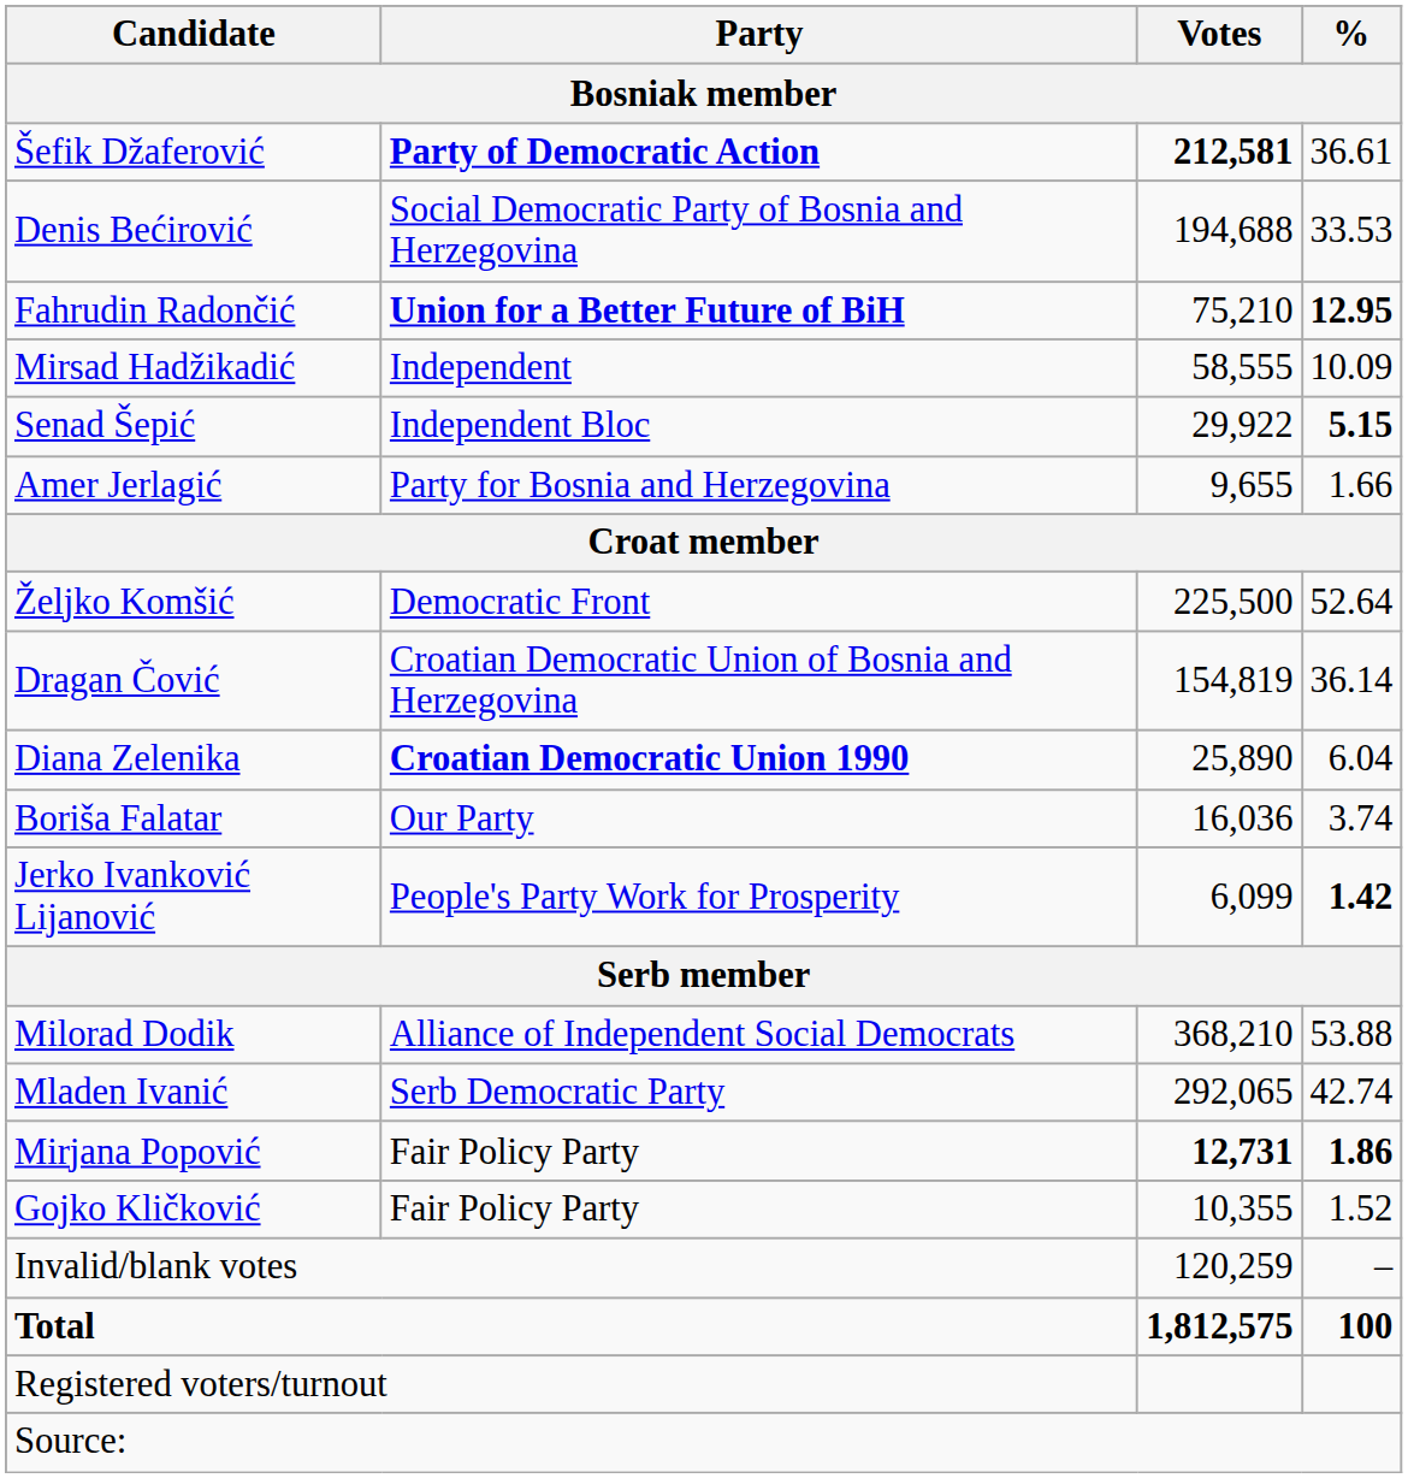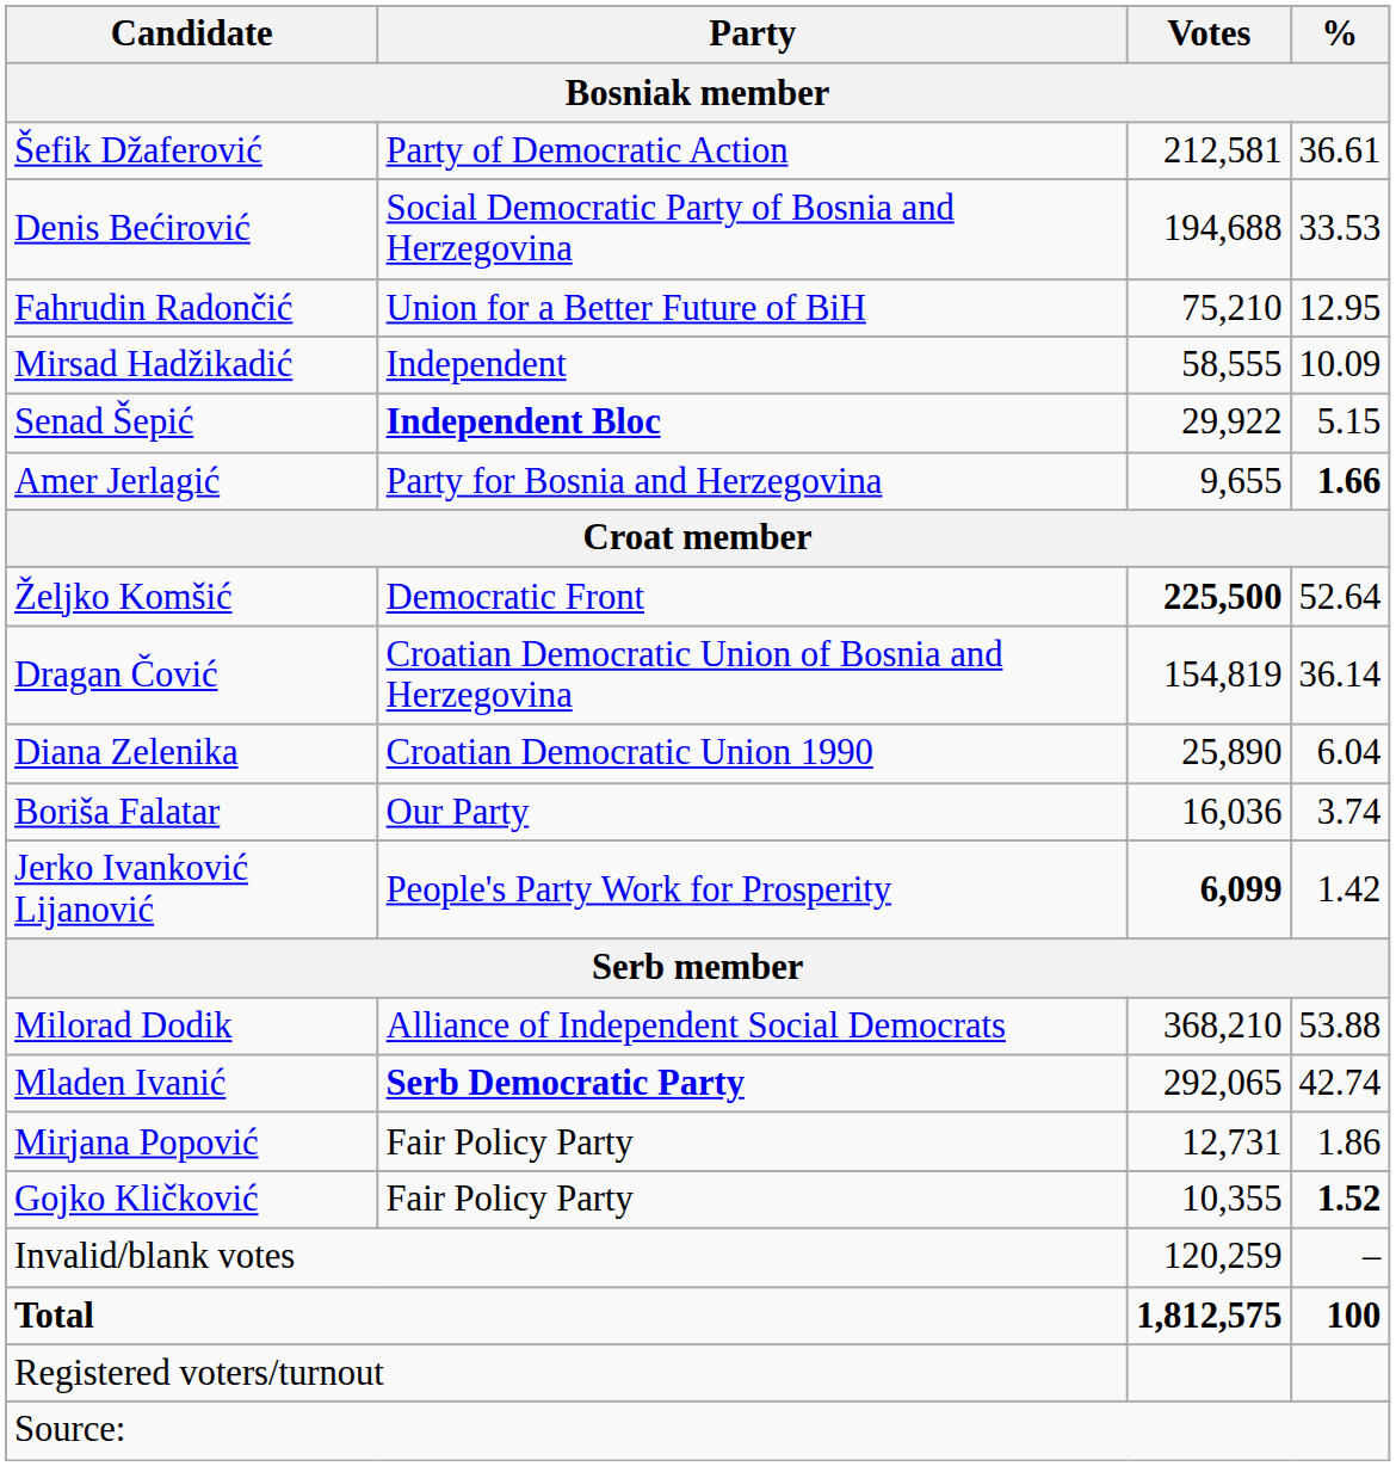Šefik Džaferović | Party: bold -> normal
Šefik Džaferović | Votes: bold -> normal
Fahrudin Radončić | Party: bold -> normal
Fahrudin Radončić | %: bold -> normal
Senad Šepić | Party: normal -> bold
Senad Šepić | %: bold -> normal
Amer Jerlagić | %: normal -> bold
Željko Komšić | Votes: normal -> bold
Diana Zelenika | Party: bold -> normal
Jerko Ivanković Lijanović | Votes: normal -> bold
Jerko Ivanković Lijanović | %: bold -> normal
Mladen Ivanić | Party: normal -> bold
Mirjana Popović | Votes: bold -> normal
Mirjana Popović | %: bold -> normal
Gojko Kličković | %: normal -> bold
